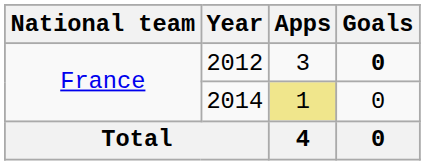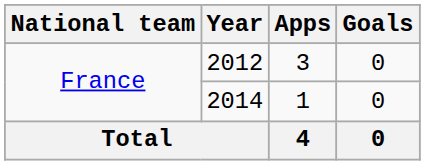2012 | Goals: bold -> normal
2014 | Apps: khaki background -> no background
